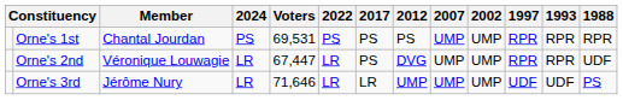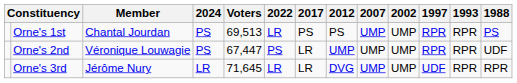Orne's 1st | Voters: 69,531 -> 69,513
Orne's 1st | 2022: PS -> LR
Orne's 1st | 1988: RPR -> PS
Orne's 2nd | 2024: LR -> PS
Orne's 2nd | 2022: LR -> PS
Orne's 2nd | 2017: PS -> LR
Orne's 2nd | 2012: DVG -> UMP
Orne's 3rd | Voters: 71,646 -> 71,645
Orne's 3rd | 2012: UMP -> DVG
Orne's 3rd | 1993: UDF -> RPR
Orne's 3rd | 1988: PS -> RPR
